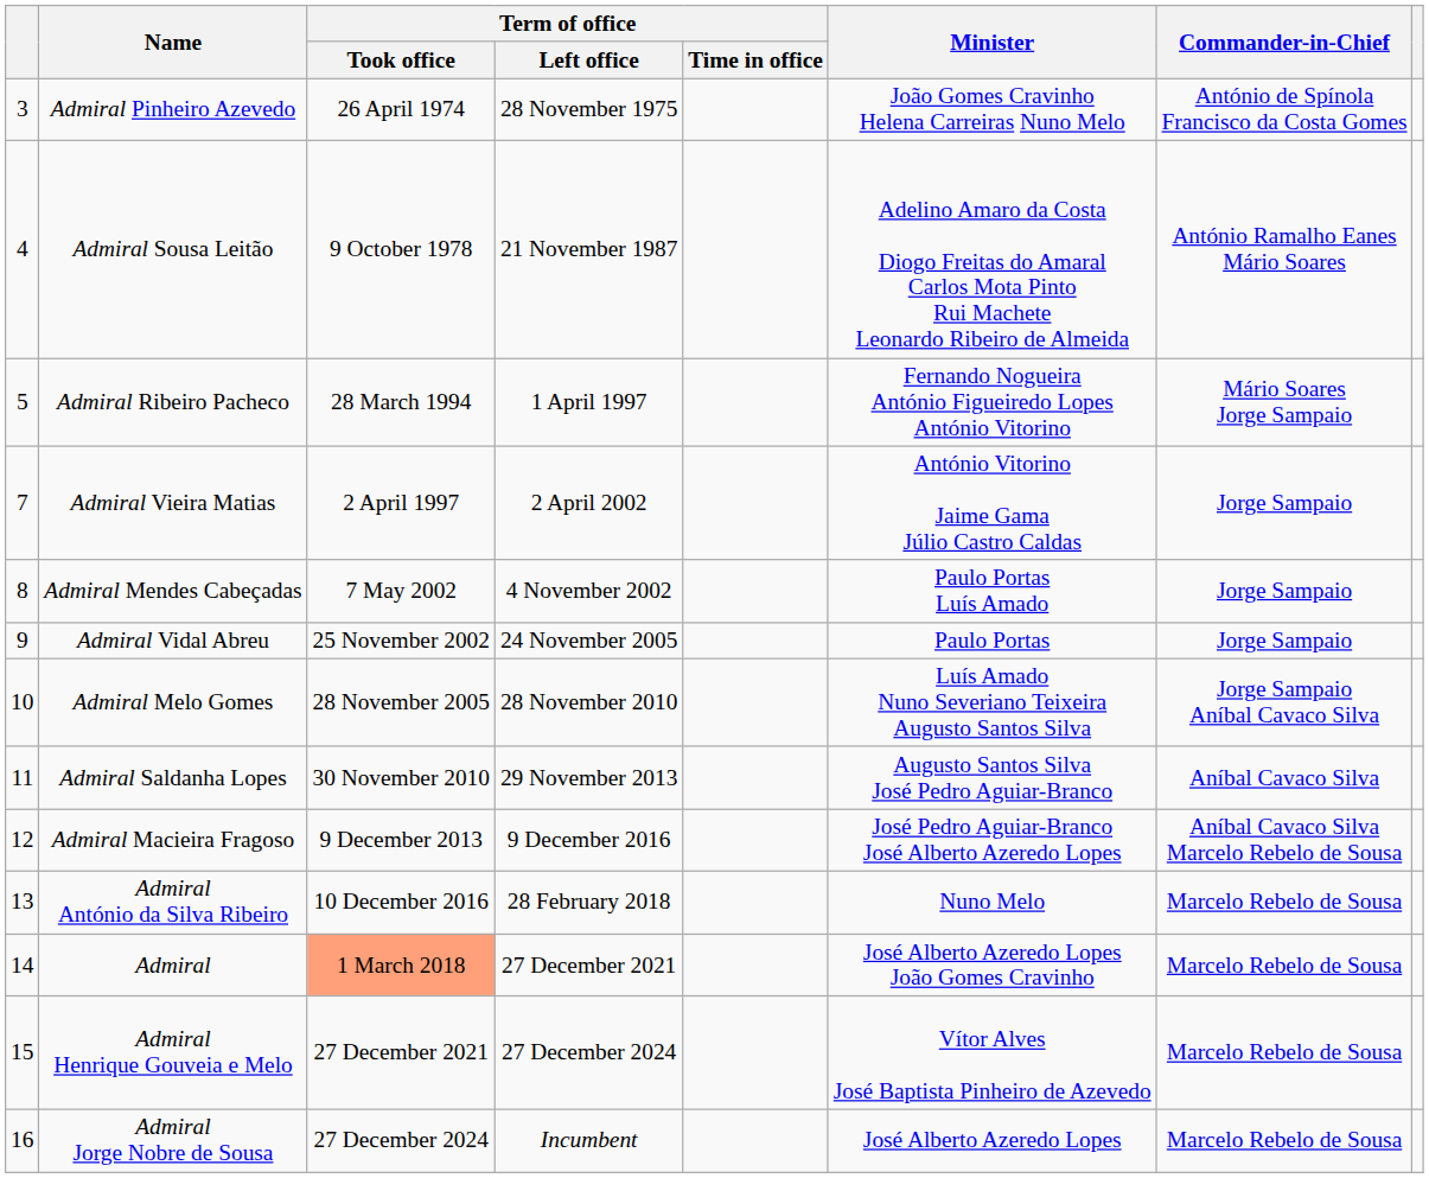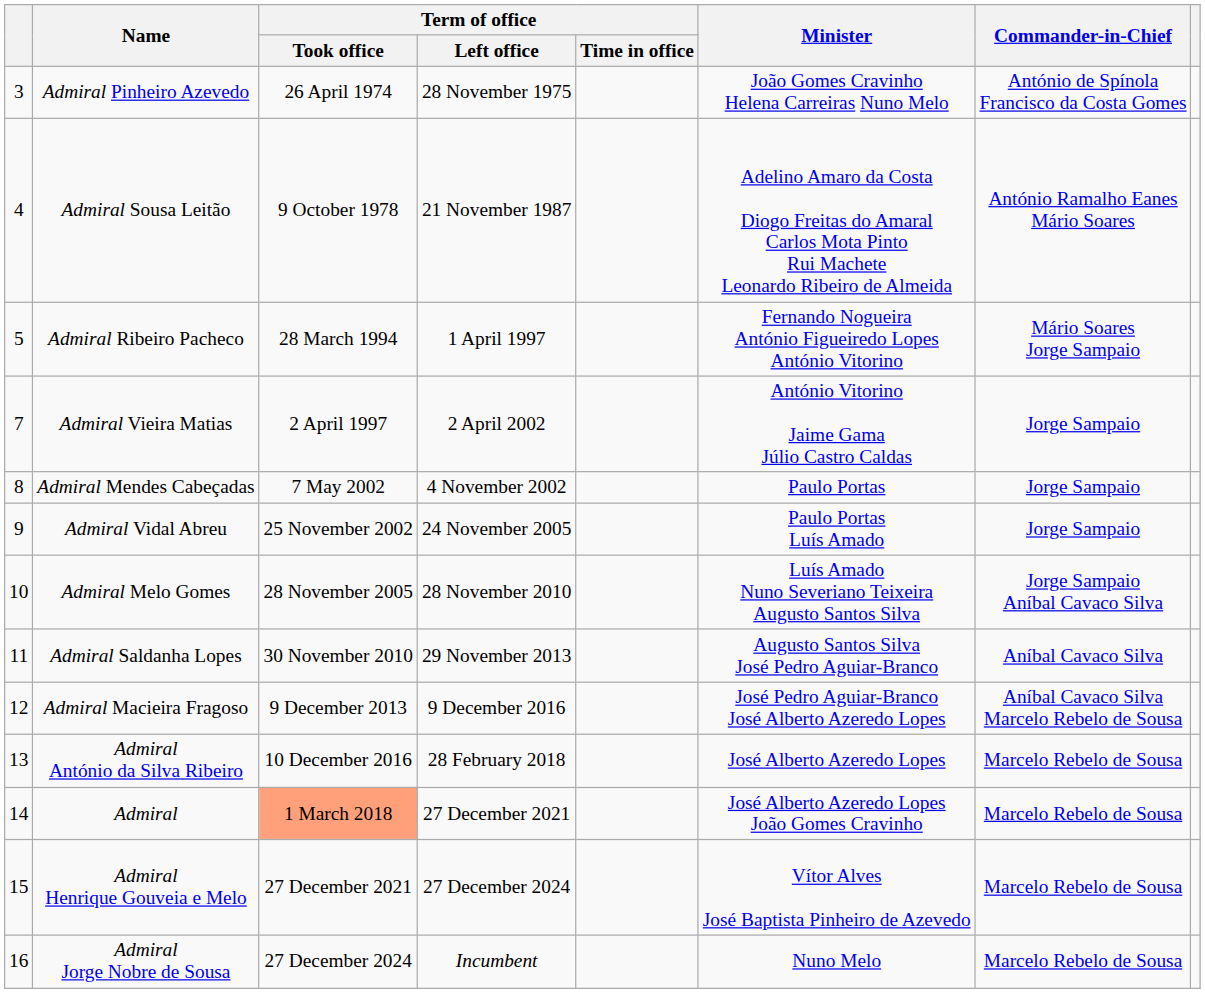Admiral Mendes Cabeçadas | Minister: Paulo Portas Luís Amado -> Paulo Portas
Admiral Vidal Abreu | Minister: Paulo Portas -> Paulo Portas Luís Amado
Admiral António da Silva Ribeiro | Minister: Nuno Melo -> José Alberto Azeredo Lopes
Admiral Jorge Nobre de Sousa | Minister: José Alberto Azeredo Lopes -> Nuno Melo
